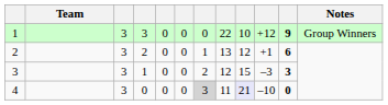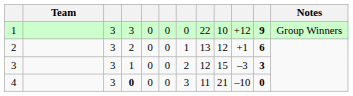4 | column 4: normal -> bold
4 | column 7: lightgrey background -> no background
4 | column 9: lavender background -> no background
